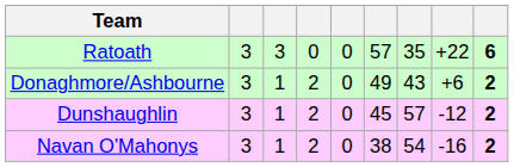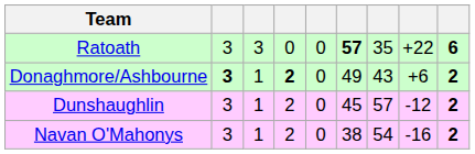Ratoath | column 6: normal -> bold
Donaghmore/Ashbourne | column 2: normal -> bold
Donaghmore/Ashbourne | column 4: normal -> bold
